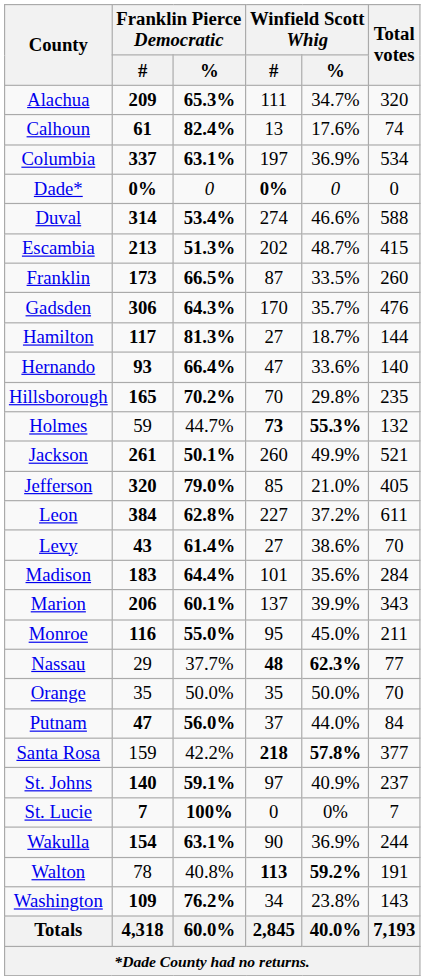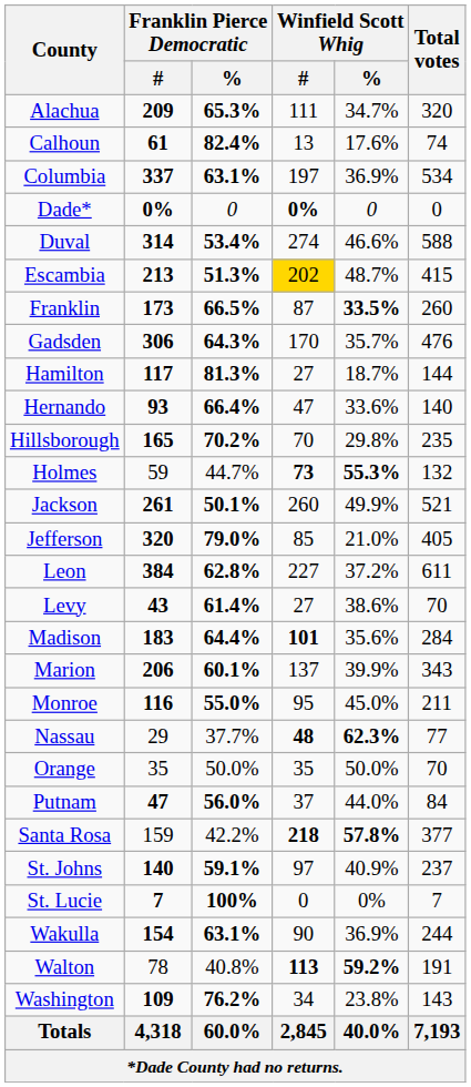Escambia | Winfield Scott Whig / #: no background -> gold background
Franklin | Winfield Scott Whig / %: normal -> bold
Madison | Winfield Scott Whig / #: normal -> bold
